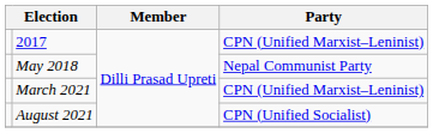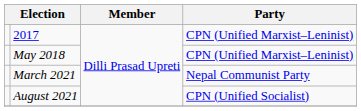May 2018 | Party: Nepal Communist Party -> CPN (Unified Marxist–Leninist)
March 2021 | Party: CPN (Unified Marxist–Leninist) -> Nepal Communist Party
